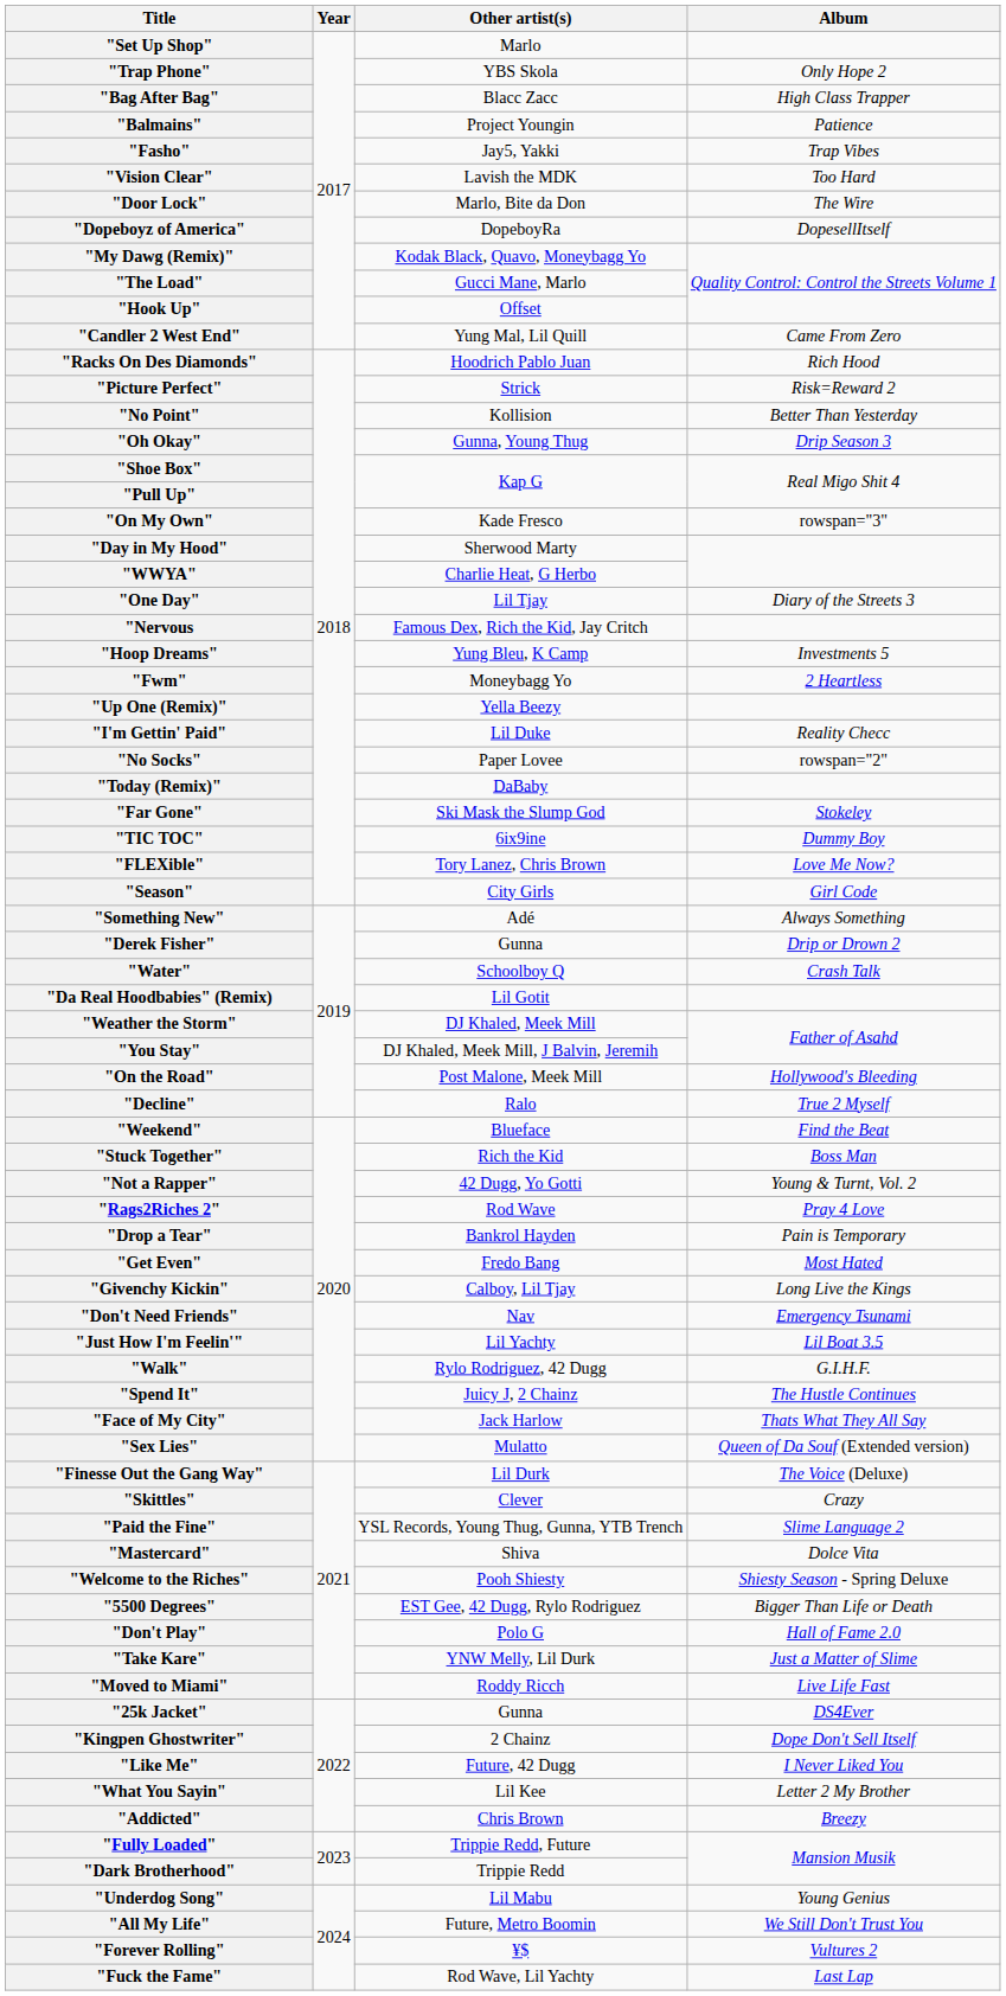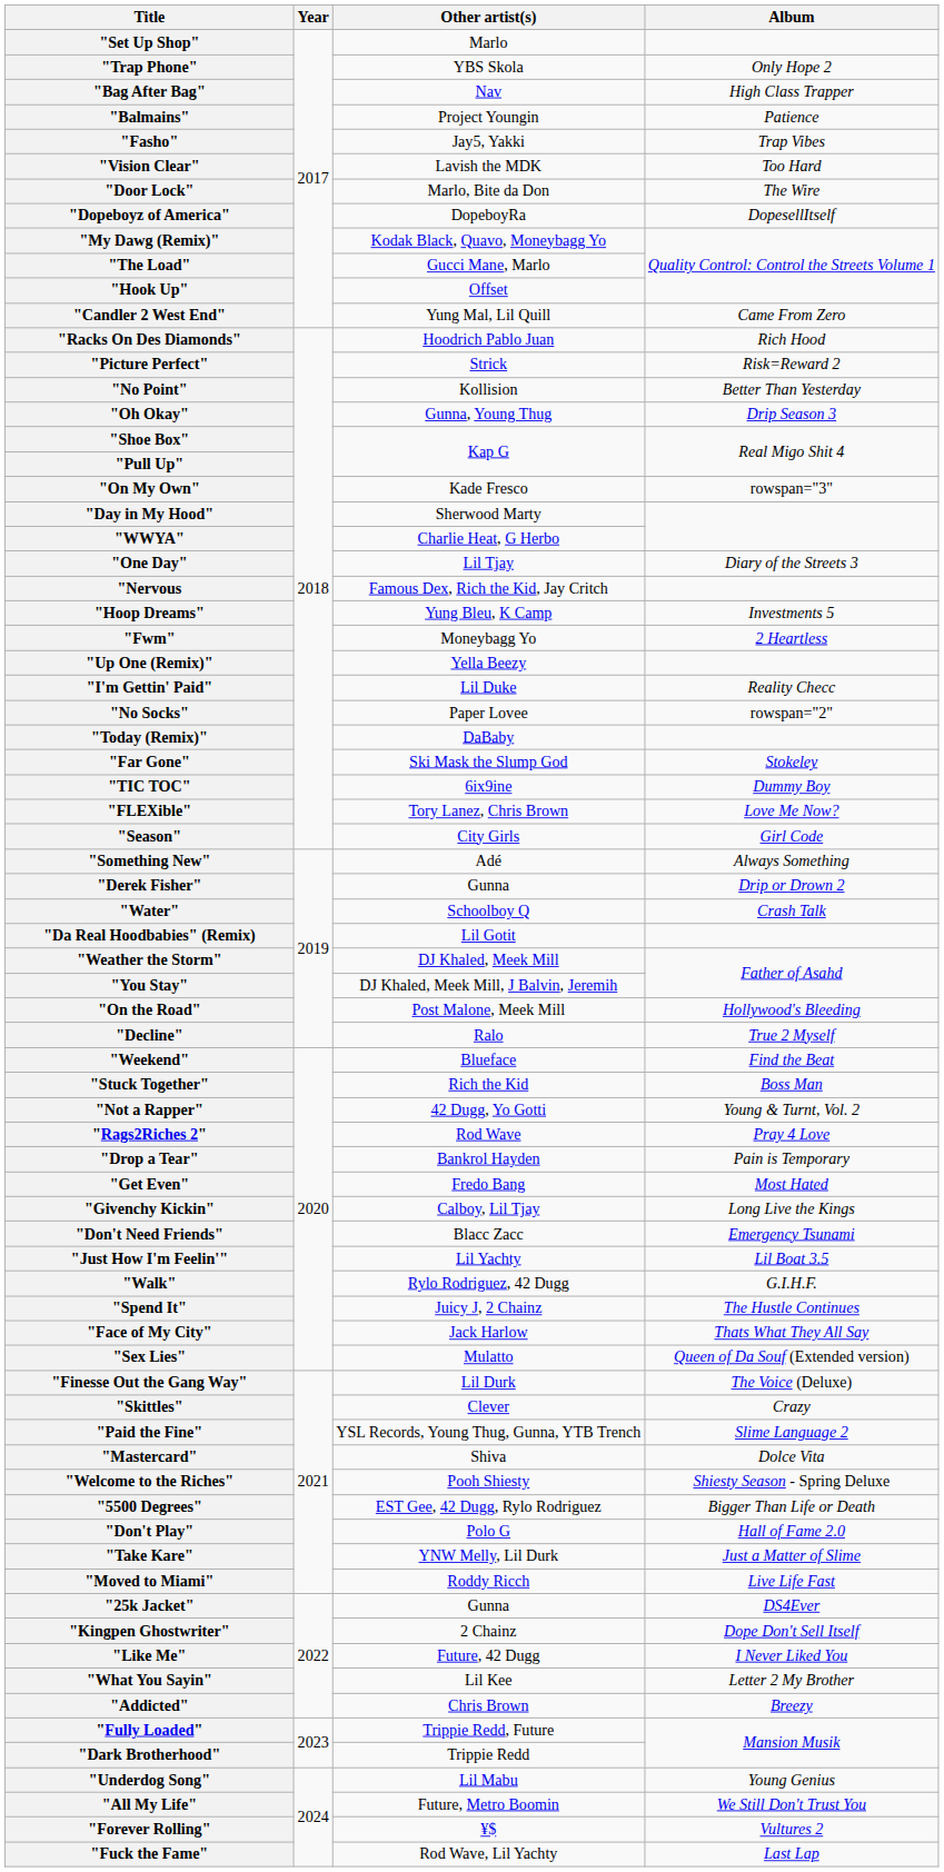"Bag After Bag" | Other artist(s): Blacc Zacc -> Nav
"Don't Need Friends" | Other artist(s): Nav -> Blacc Zacc
